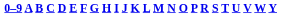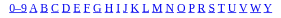row 1 | column 1: bold -> normal
